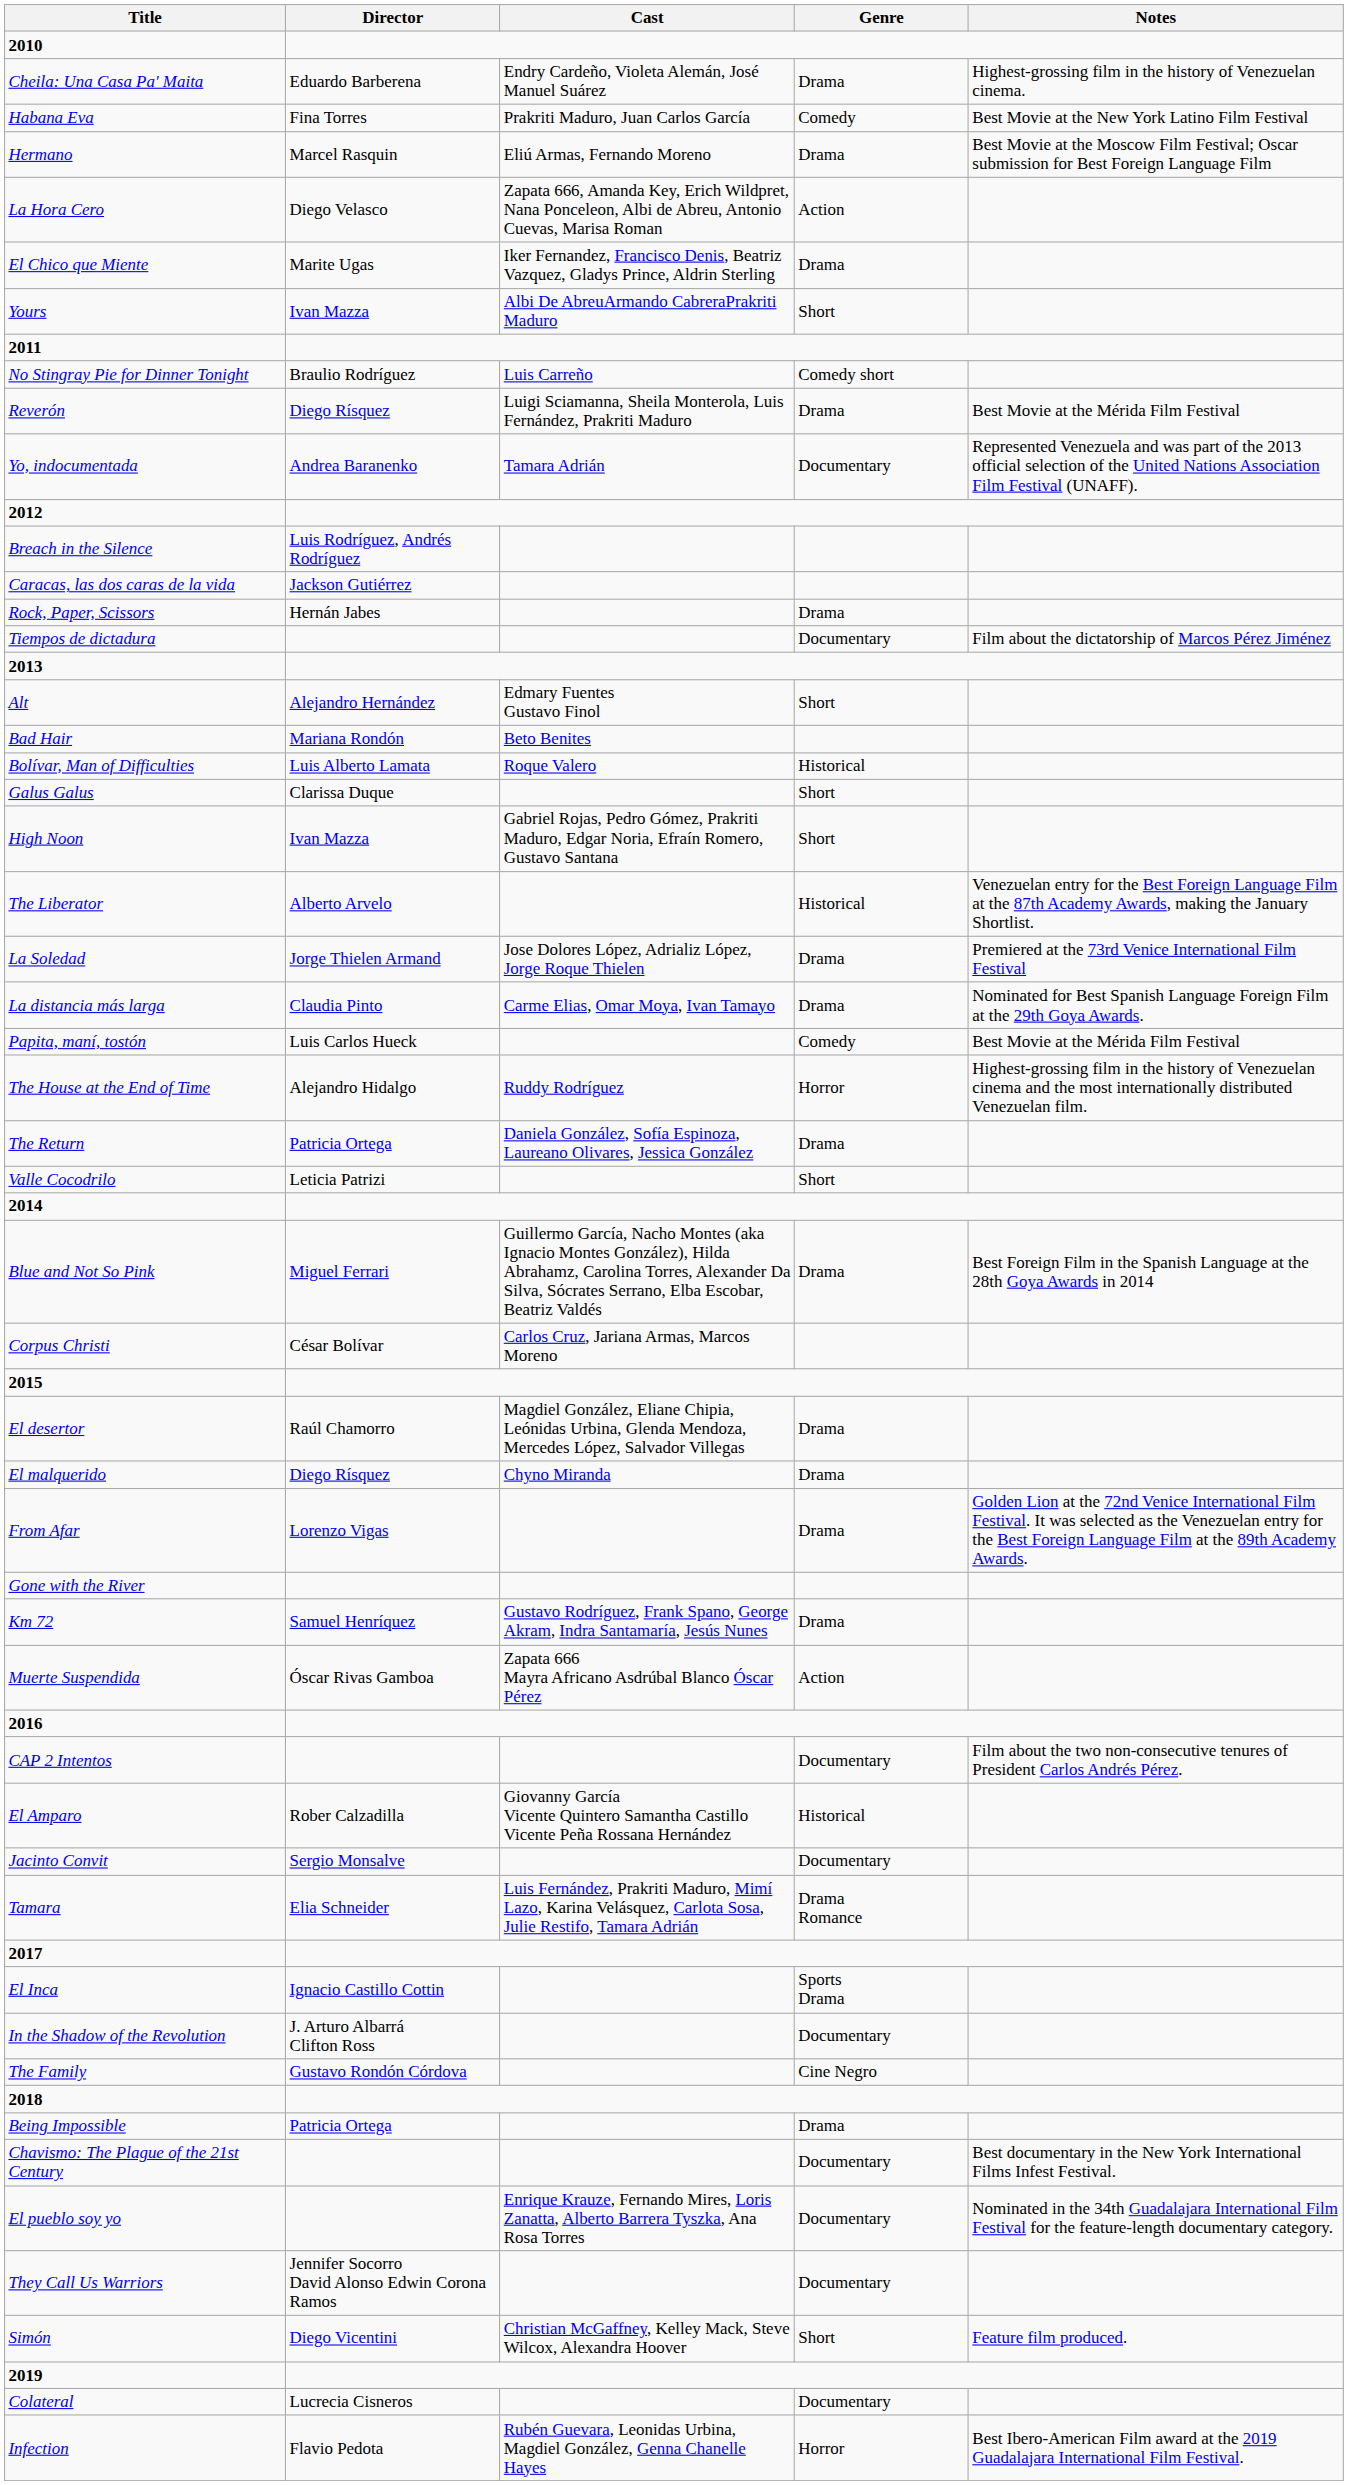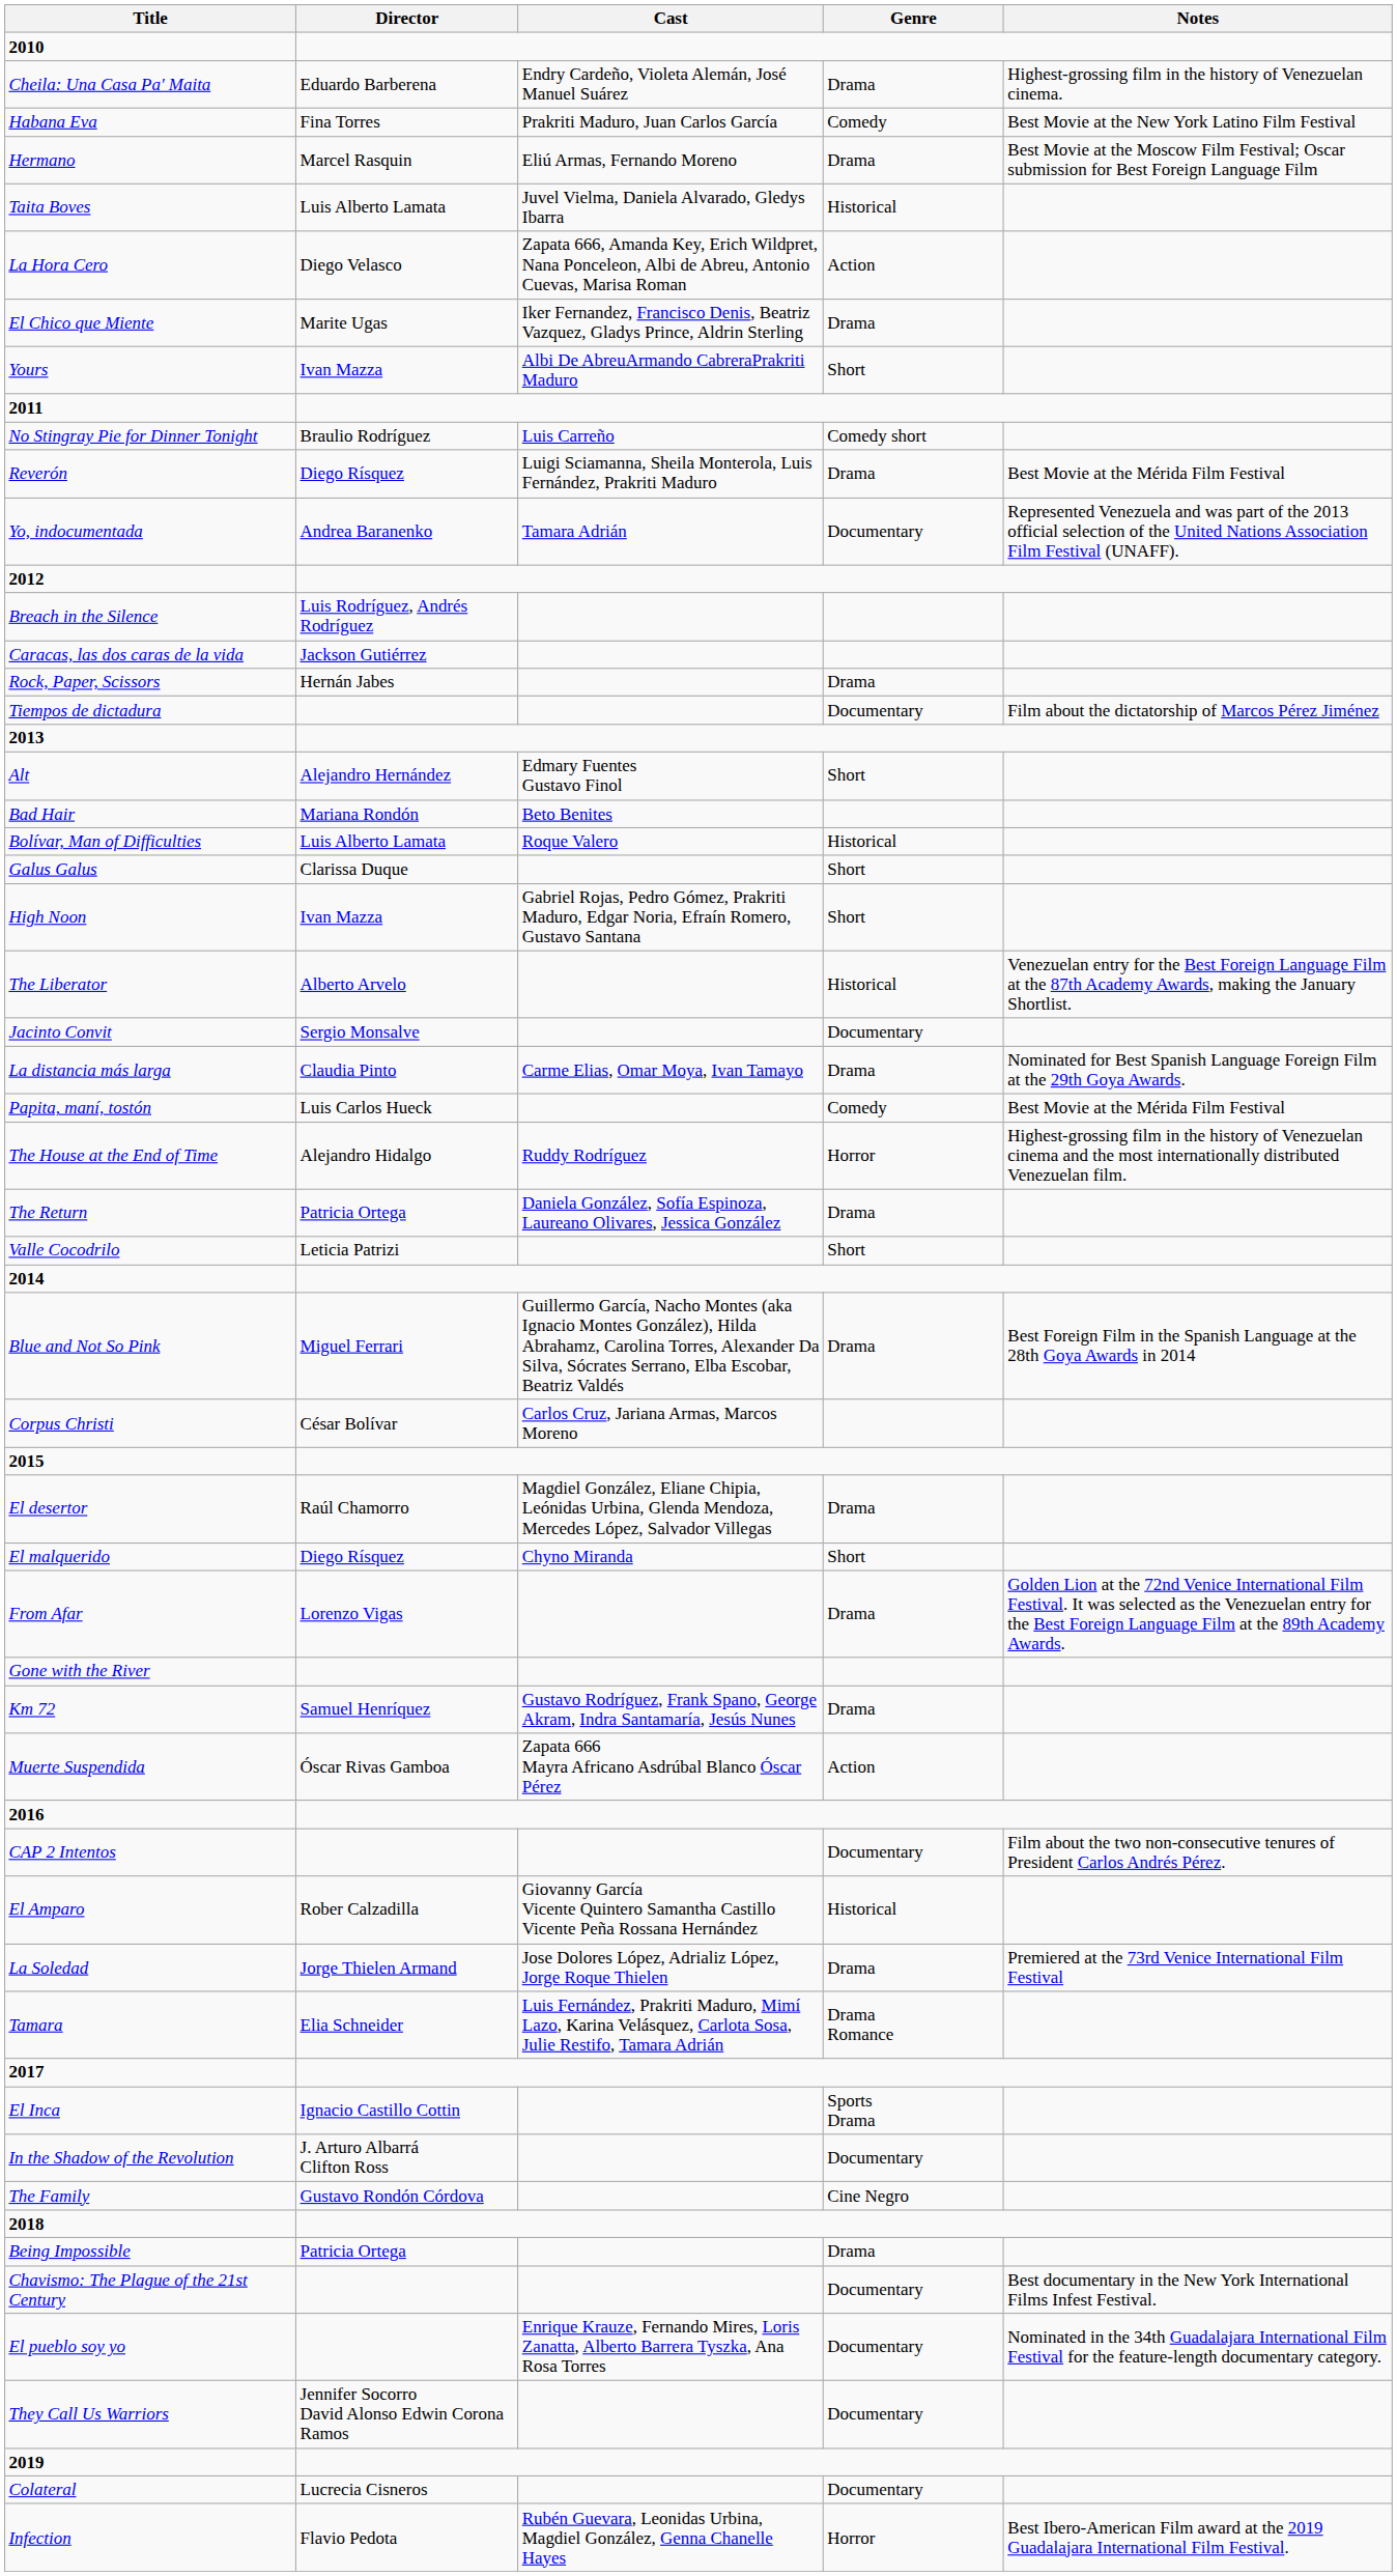+ row: Taita Boves | Luis Alberto Lamata | Juvel Vielma, Daniela Alvarado, Gledys Ibarra | Historical
rows swapped: Jacinto Convit <-> La Soledad
El malquerido | Genre: Drama -> Short
- row: Simón | Diego Vicentini | Christian McGaffney, Kelley Mack, Steve Wilcox, Alexandra Hoover | Short | Feature film produced.
